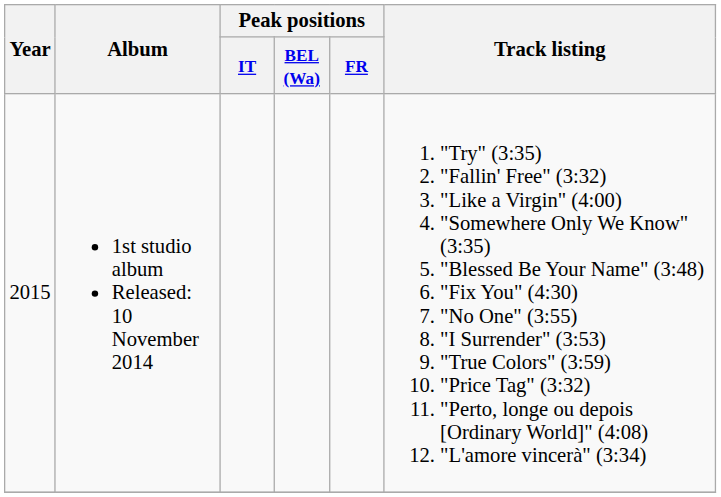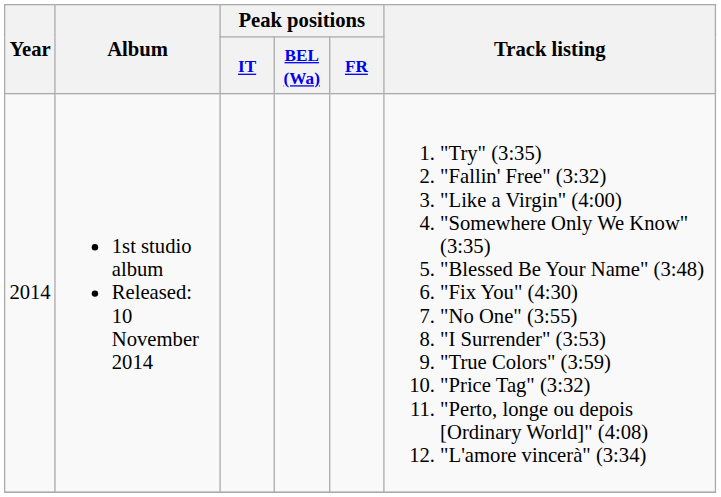1st studio album Released: 10 November 2014 | Year: 2015 -> 2014
